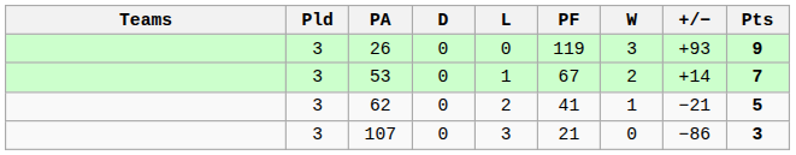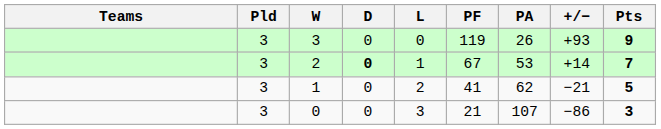columns swapped: W <-> PA
row 3 | D: normal -> bold
